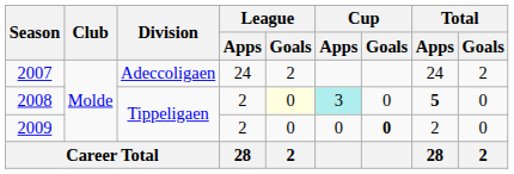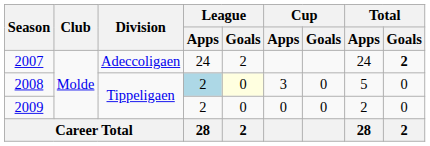2007 | Total / Goals: normal -> bold
2008 | League / Apps: no background -> lightblue background
2008 | Cup / Apps: paleturquoise background -> no background
2008 | Total / Apps: bold -> normal
2009 | Cup / Goals: bold -> normal
